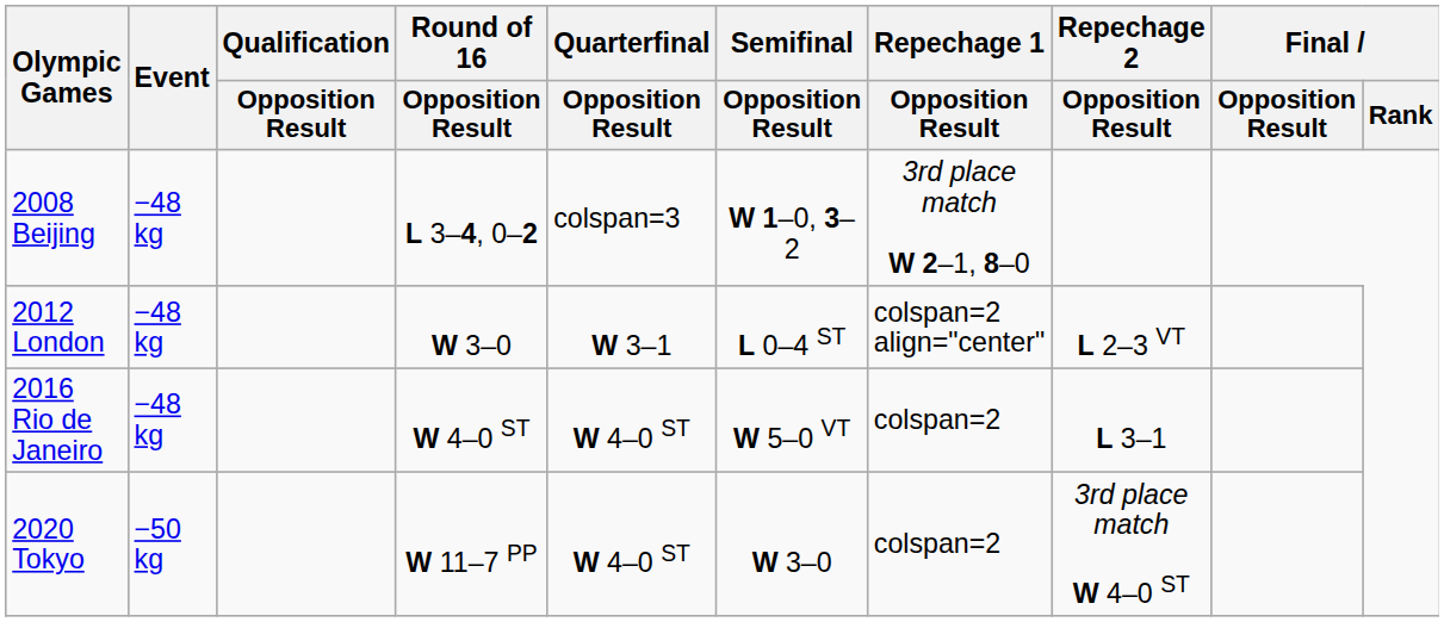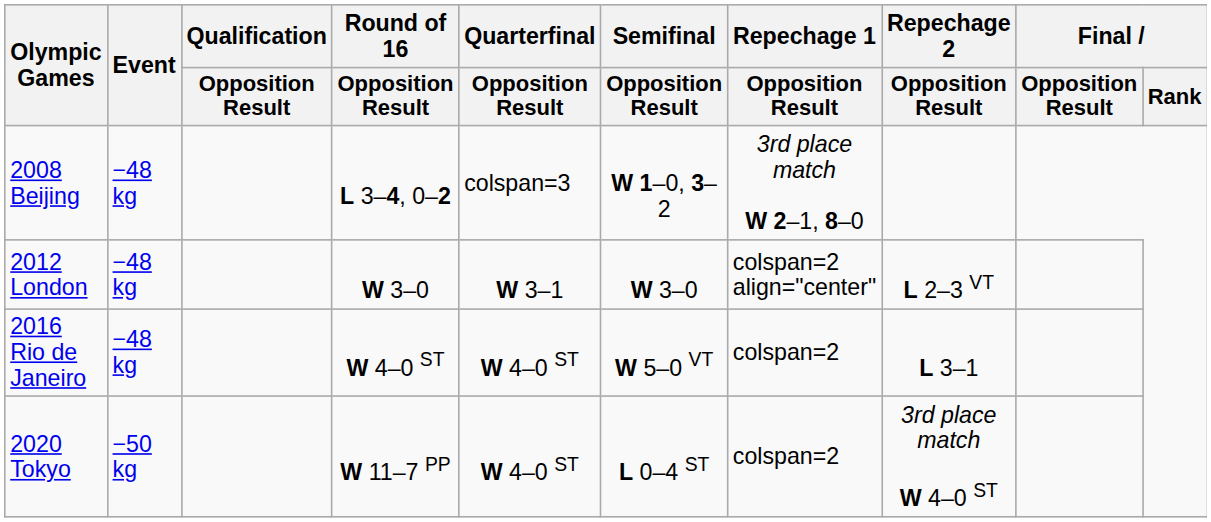2012 London | Semifinal / Opposition Result: L 0–4 ST -> W 3–0
2020 Tokyo | Semifinal / Opposition Result: W 3–0 -> L 0–4 ST
